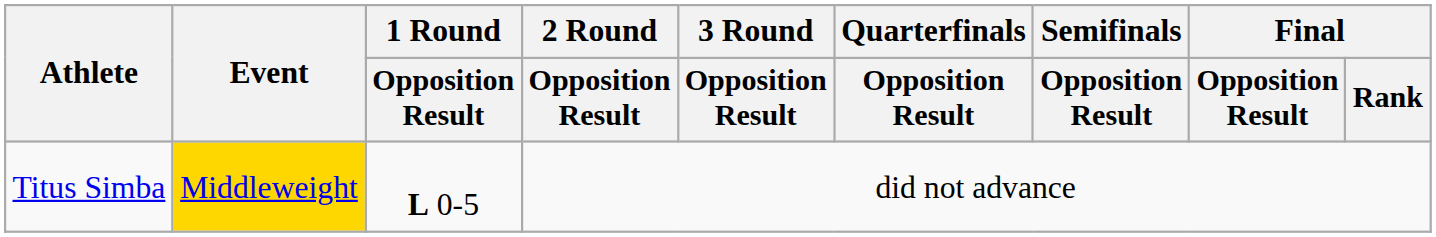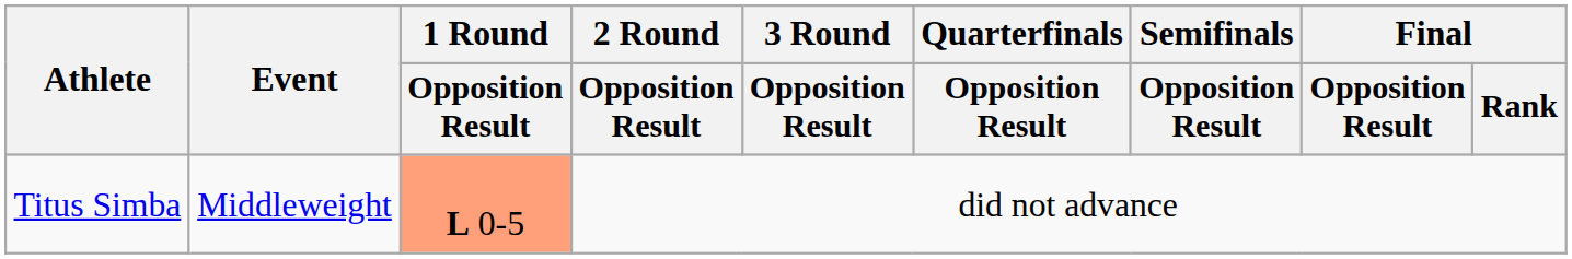Titus Simba | Event: gold background -> no background
Titus Simba | 1 Round / Opposition Result: no background -> lightsalmon background
